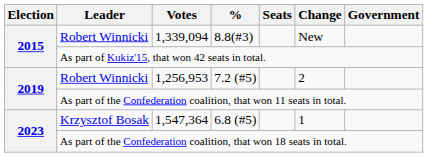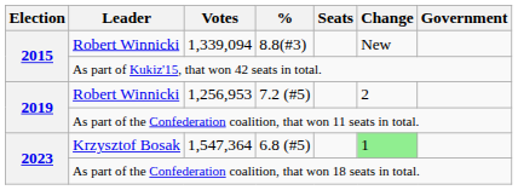1,547,364 | Change: no background -> lightgreen background
